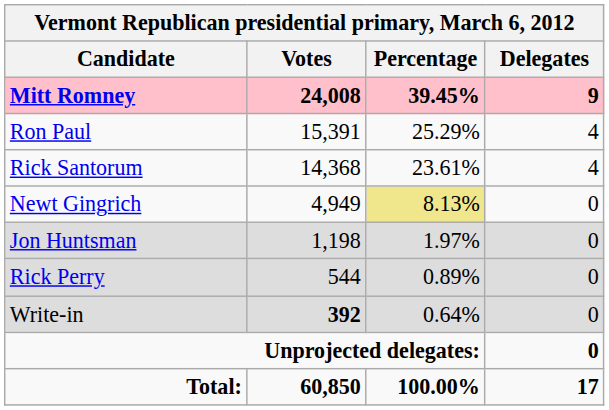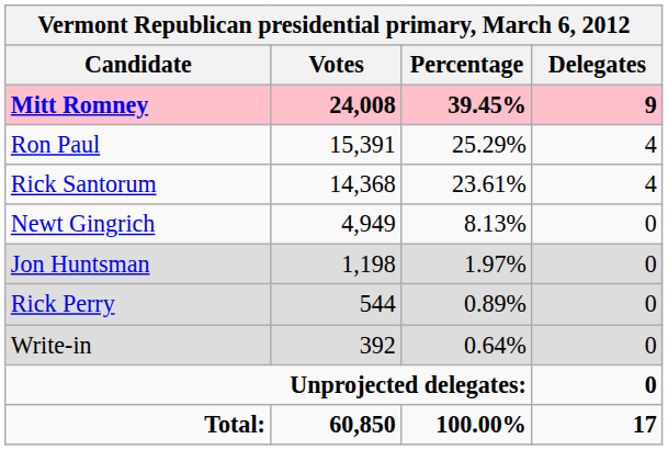Newt Gingrich | Percentage: khaki background -> no background
Write-in | Votes: bold -> normal
